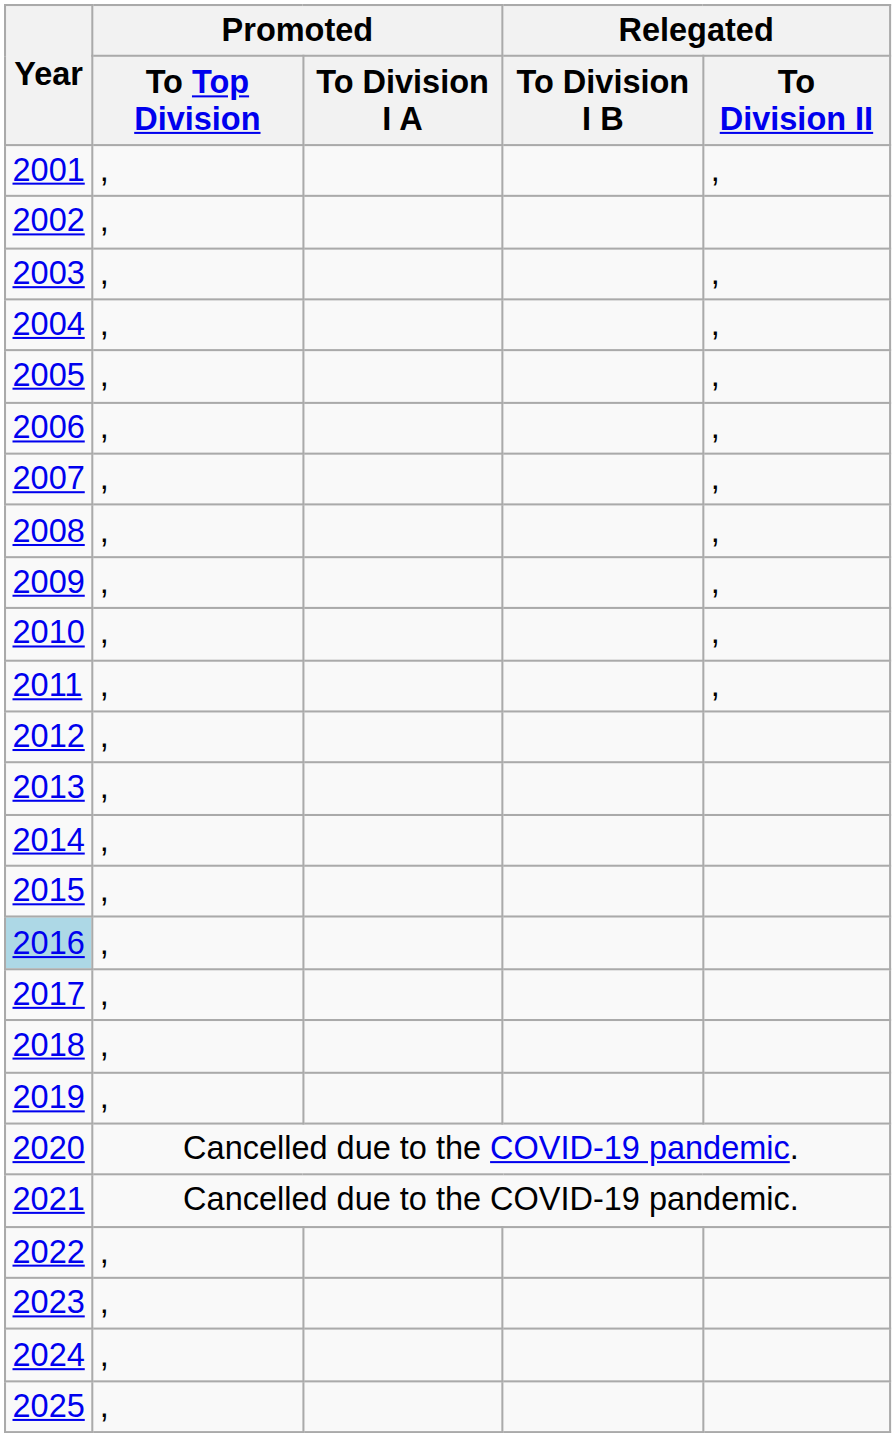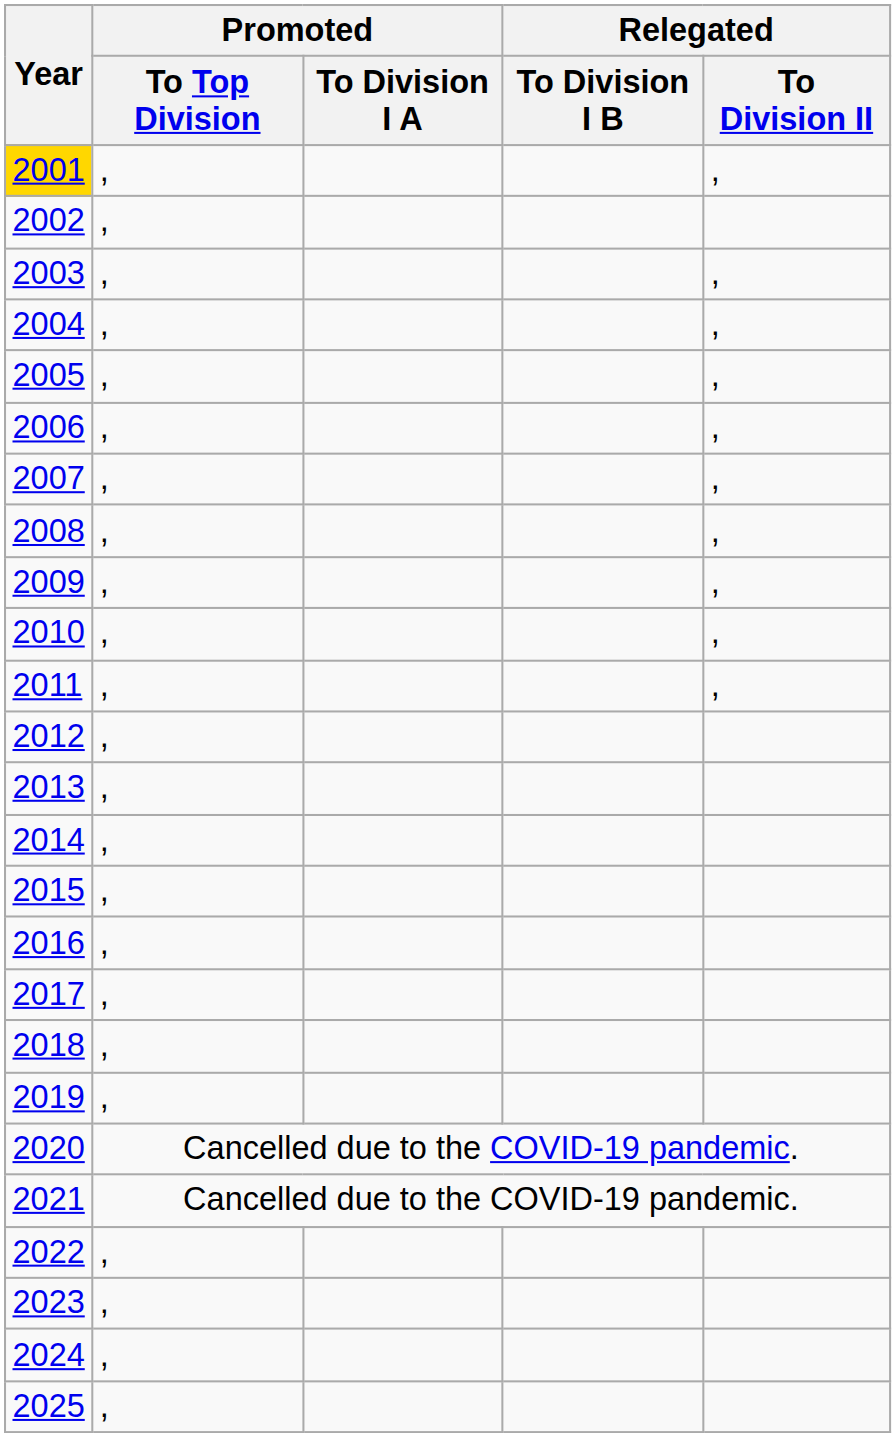2001 | Year: no background -> gold background
2016 | Year: lightblue background -> no background
